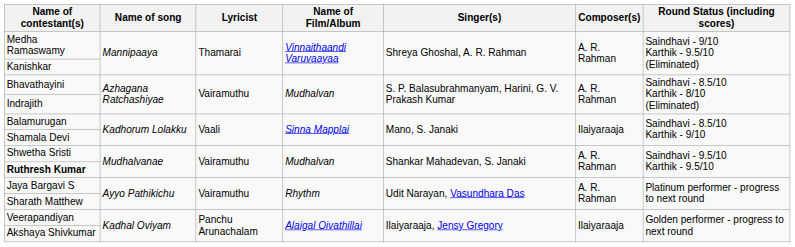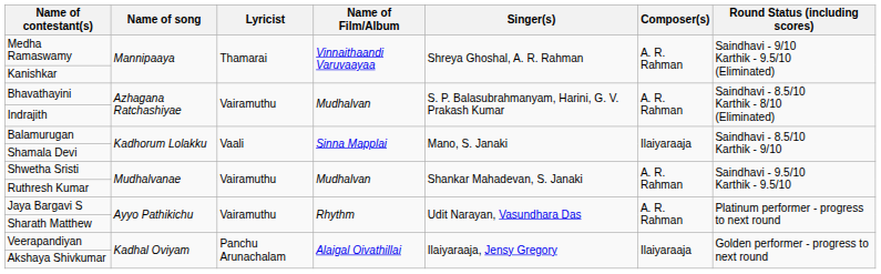Ruthresh Kumar | Name of contestant(s): bold -> normal
